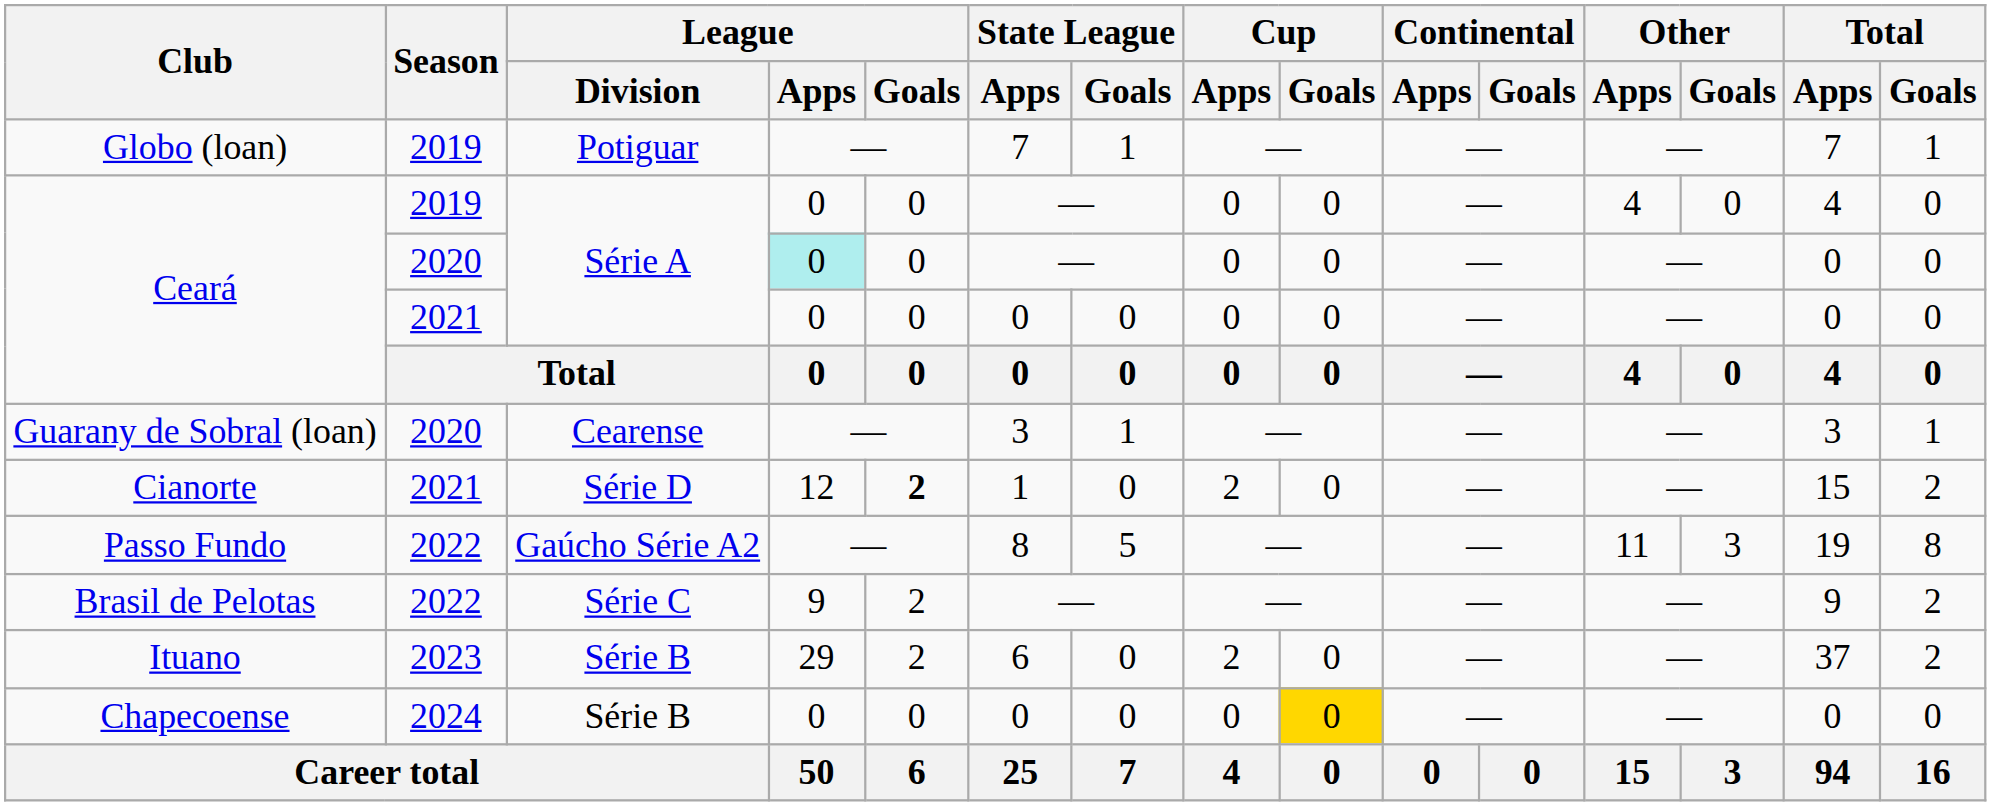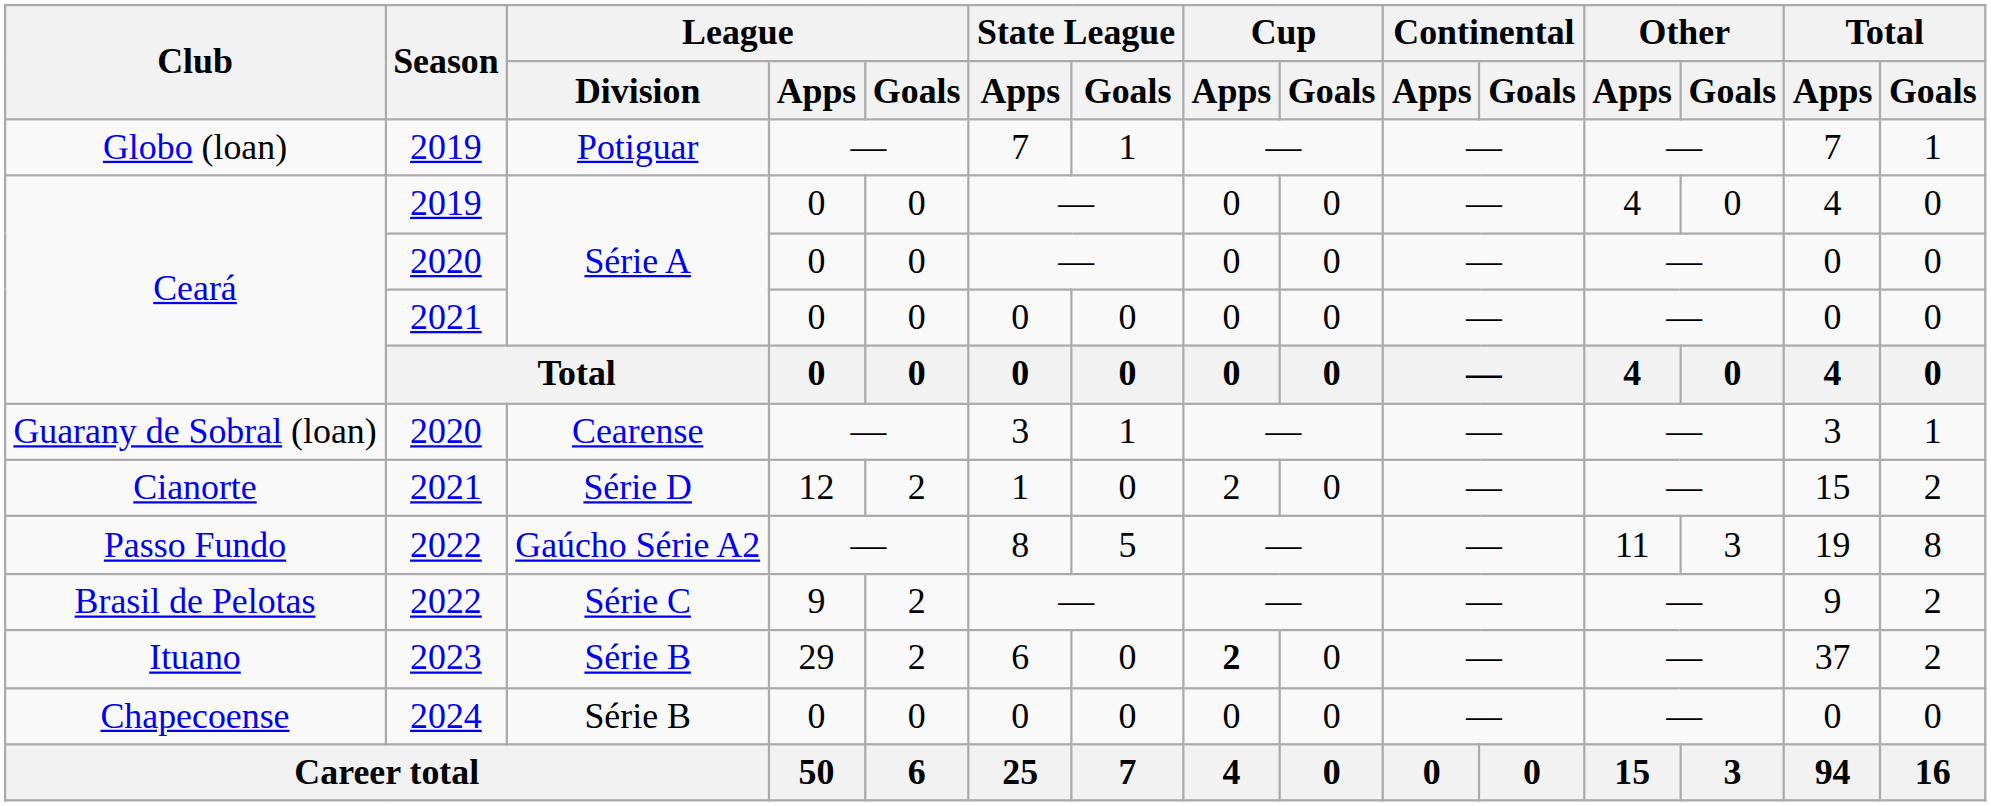Ceará / 2020 | League / Apps: paleturquoise background -> no background
Cianorte | League / Goals: bold -> normal
Ituano | Cup / Apps: normal -> bold
Chapecoense | Cup / Goals: gold background -> no background
